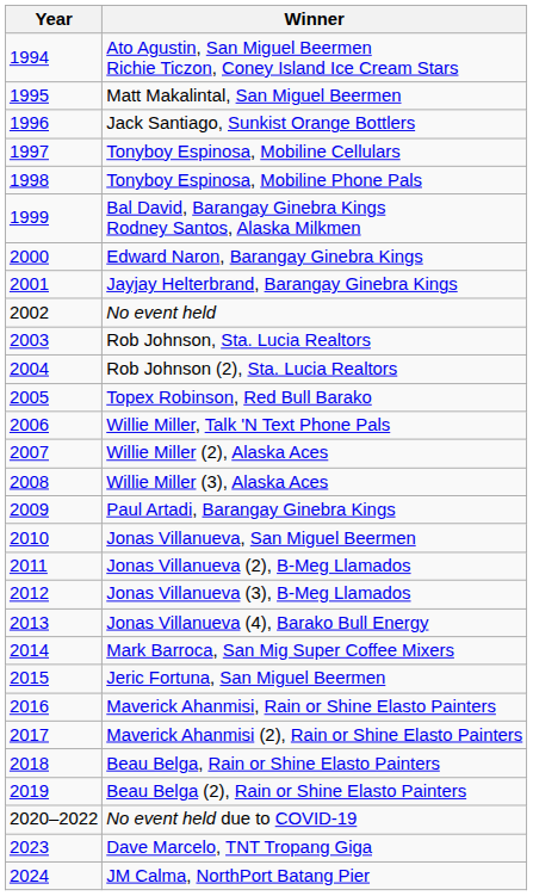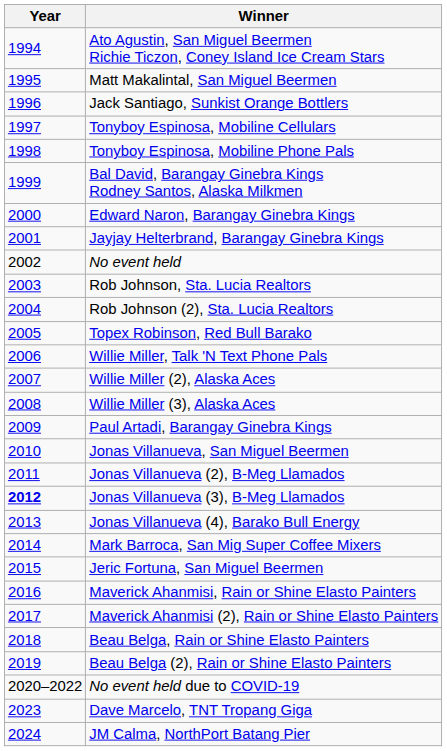Jonas Villanueva (3), B-Meg Llamados | Year: normal -> bold
